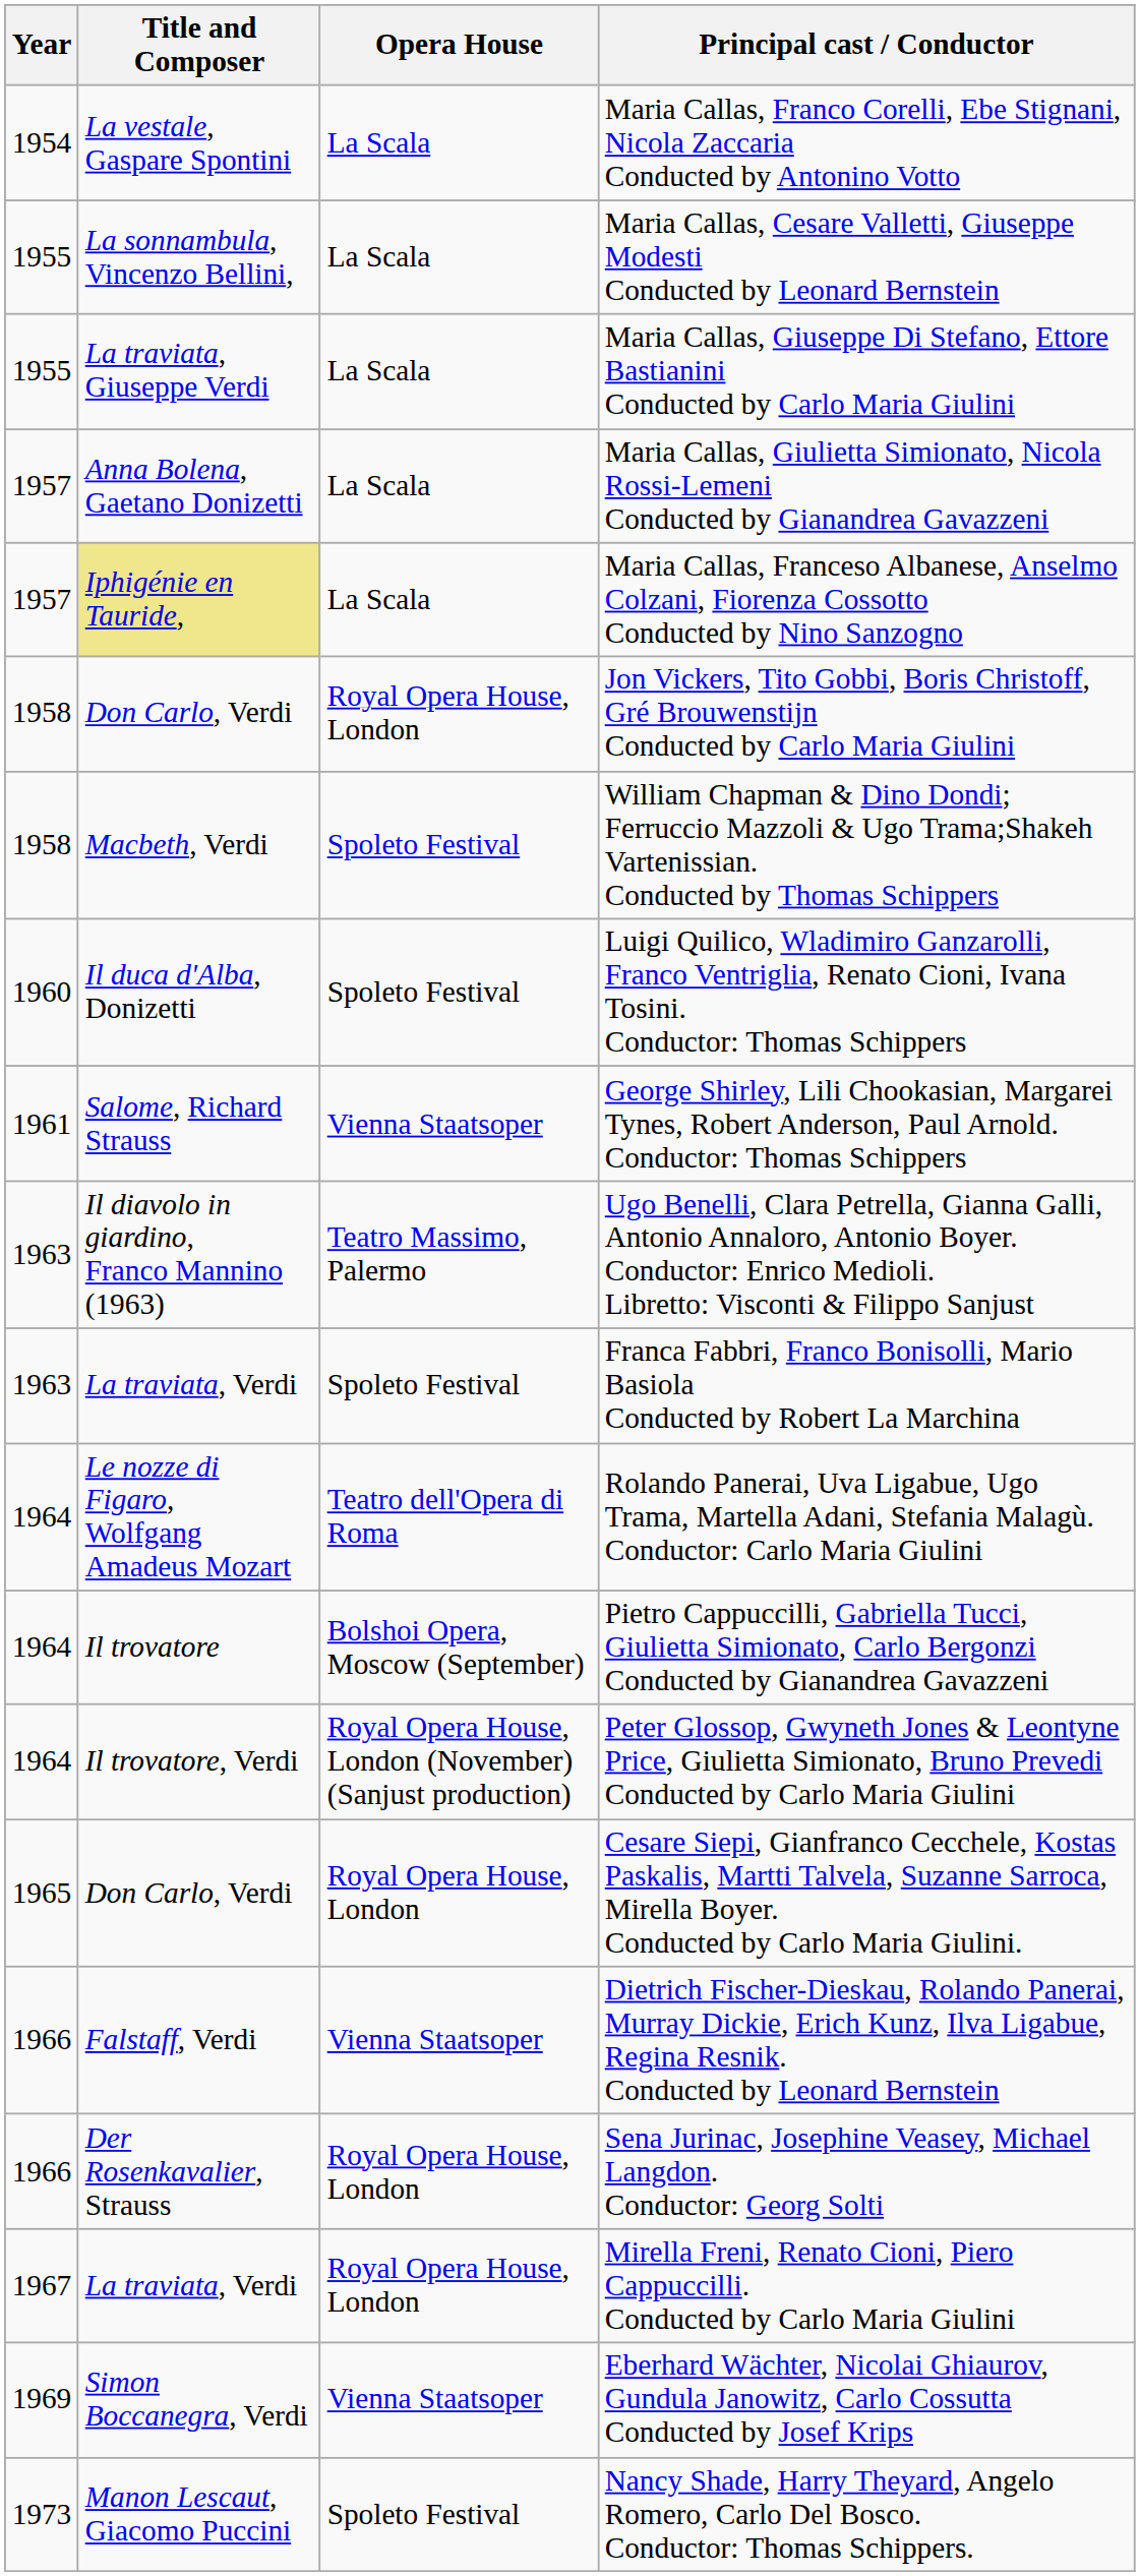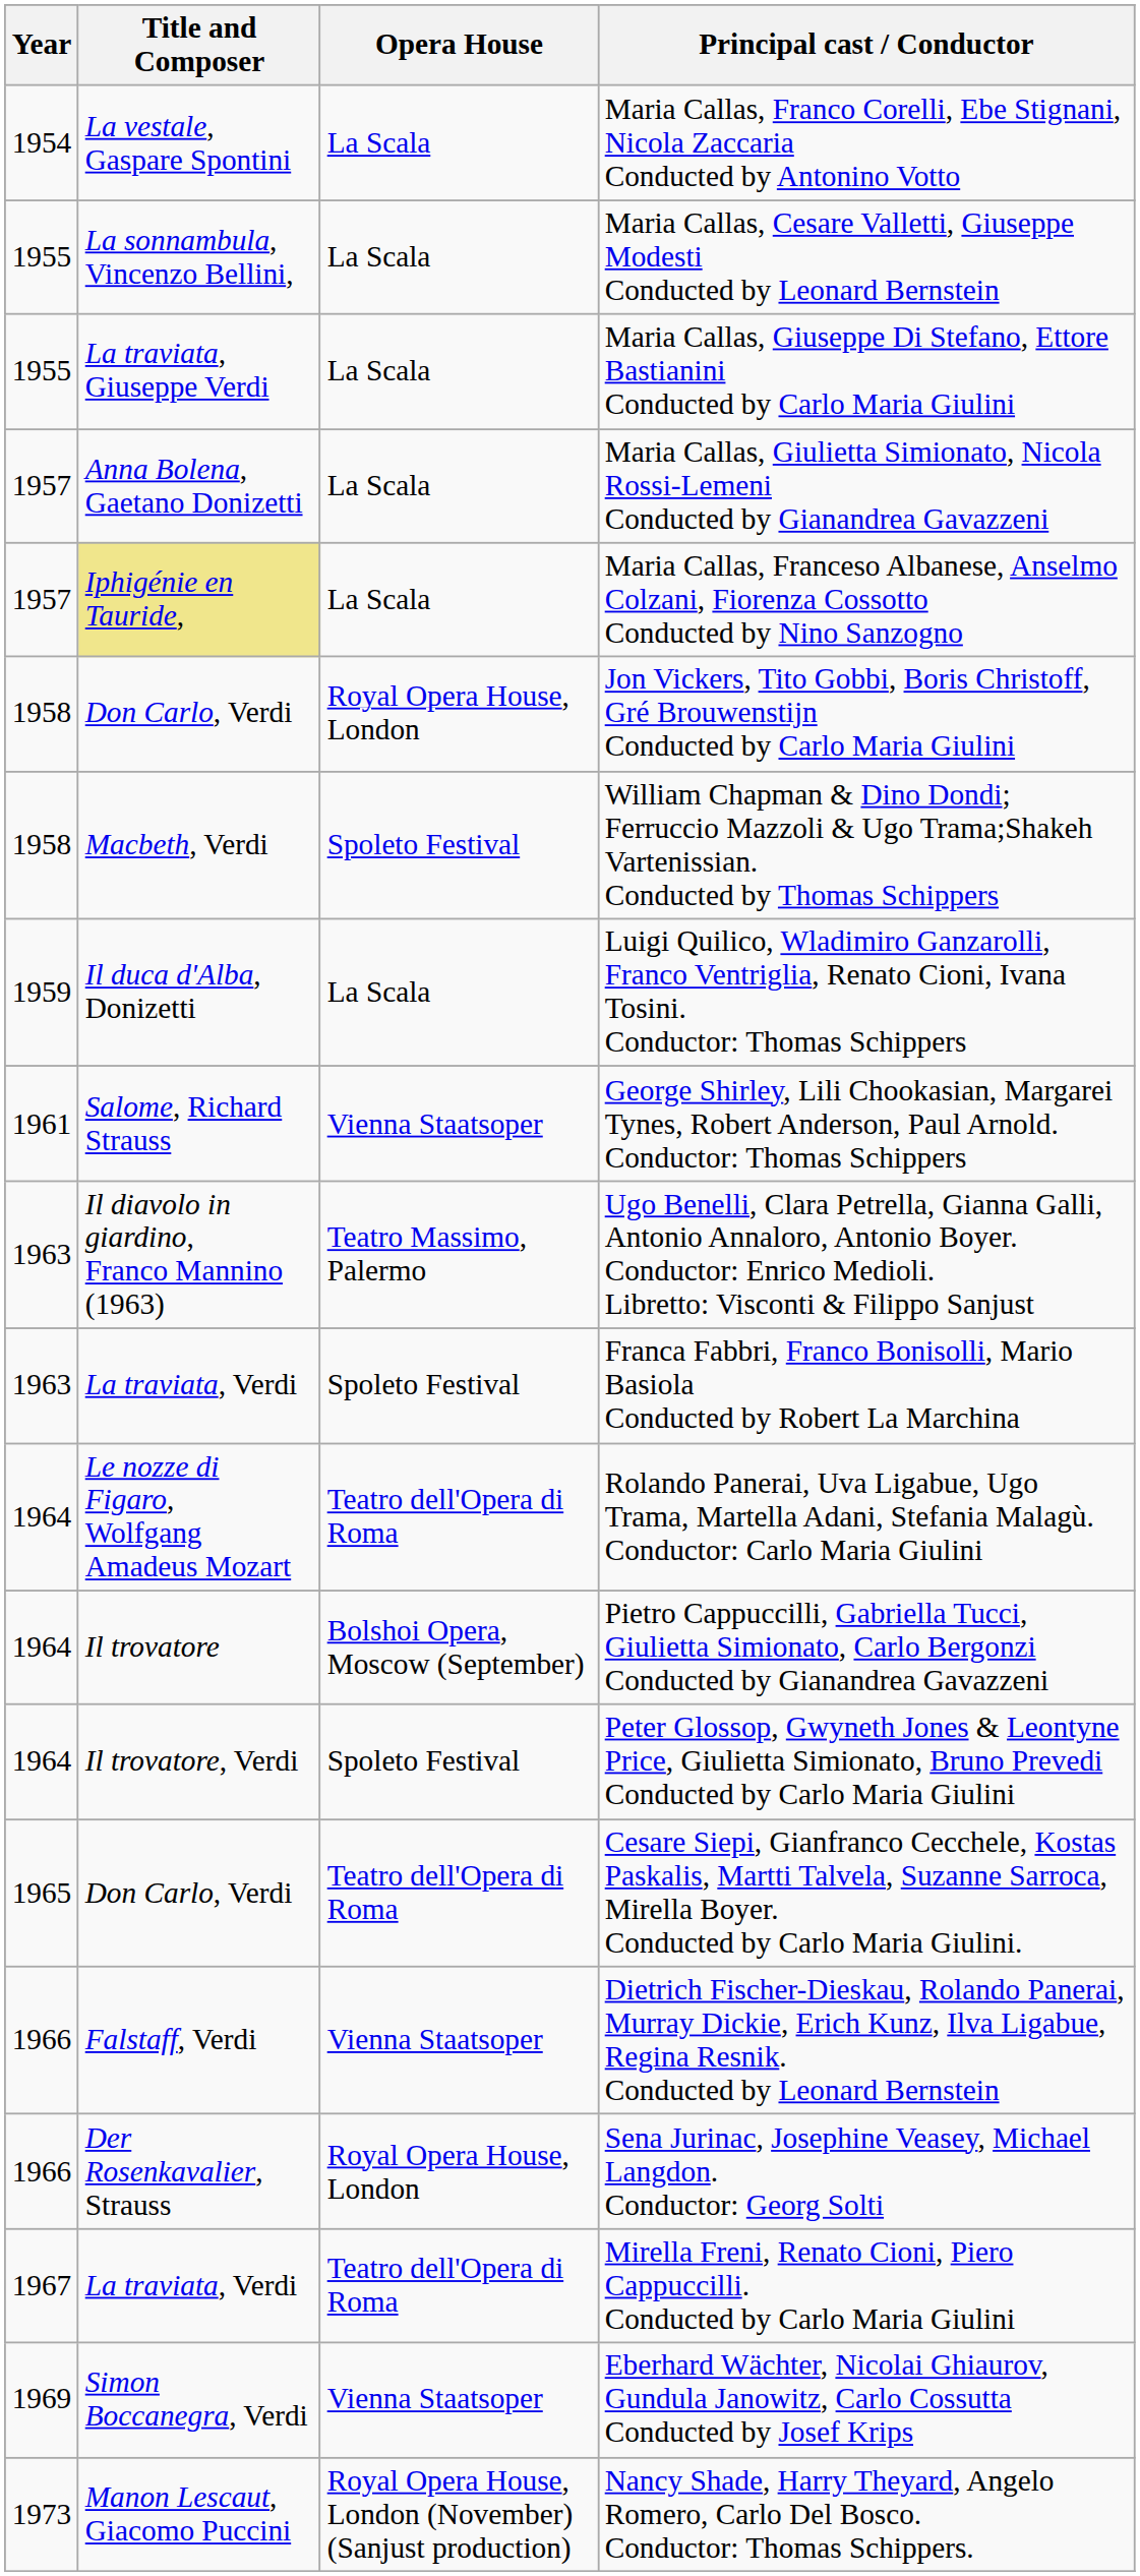row 9 | Year: 1960 -> 1959
row 9 | Opera House: Spoleto Festival -> La Scala
row 15 | Opera House: Royal Opera House, London (November) (Sanjust production) -> Spoleto Festival
row 16 | Opera House: Royal Opera House, London -> Teatro dell'Opera di Roma
row 19 | Opera House: Royal Opera House, London -> Teatro dell'Opera di Roma
row 21 | Opera House: Spoleto Festival -> Royal Opera House, London (November) (Sanjust production)
